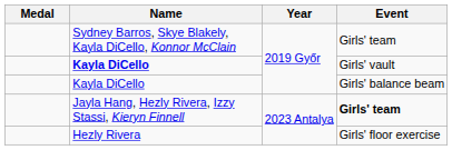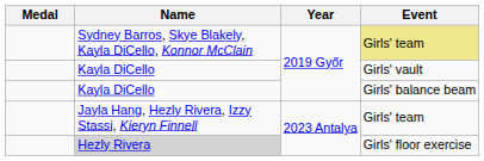Sydney Barros, Skye Blakely, Kayla DiCello, Konnor McClain | Event: no background -> khaki background
Kayla DiCello / Girls' vault | Name: bold -> normal
Jayla Hang, Hezly Rivera, Izzy Stassi, Kieryn Finnell | Event: bold -> normal
Hezly Rivera | Name: no background -> lightgrey background
